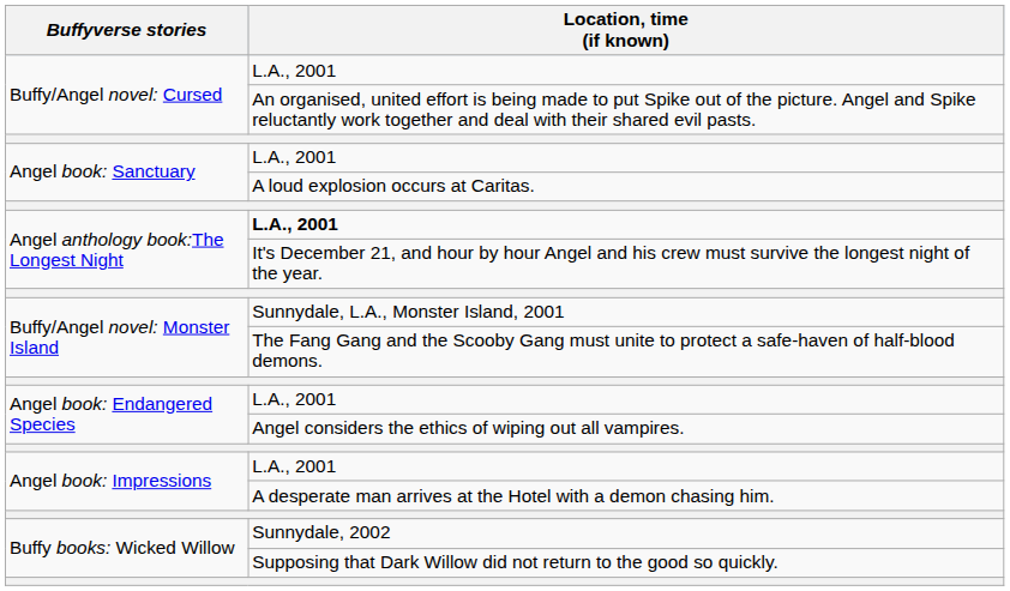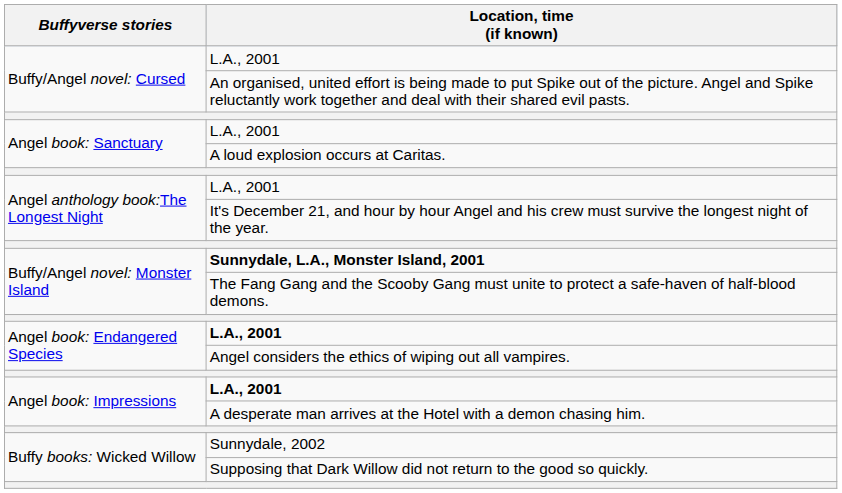Angel anthology book:The Longest Night / L.A., 2001 | Location, time (if known): bold -> normal
Sunnydale, L.A., Monster Island, 2001 | Location, time (if known): normal -> bold
Angel book: Endangered Species / L.A., 2001 | Location, time (if known): normal -> bold
Angel book: Impressions / L.A., 2001 | Location, time (if known): normal -> bold
